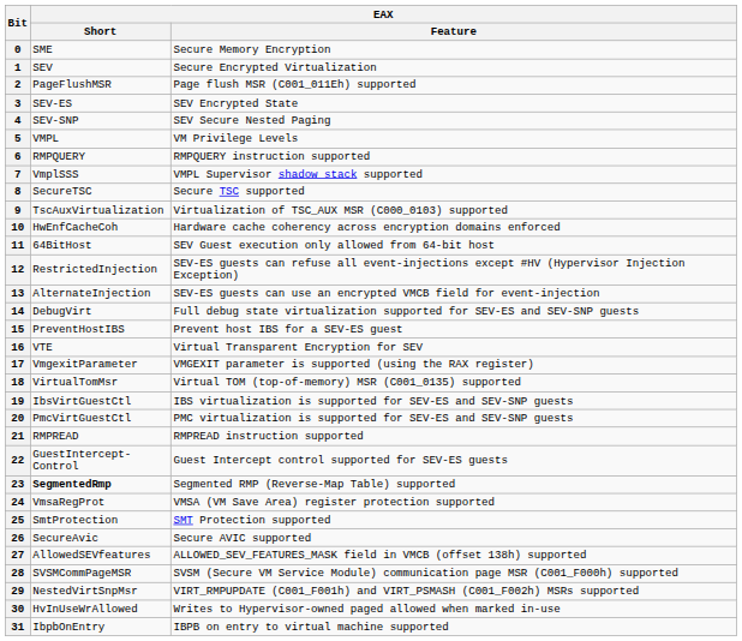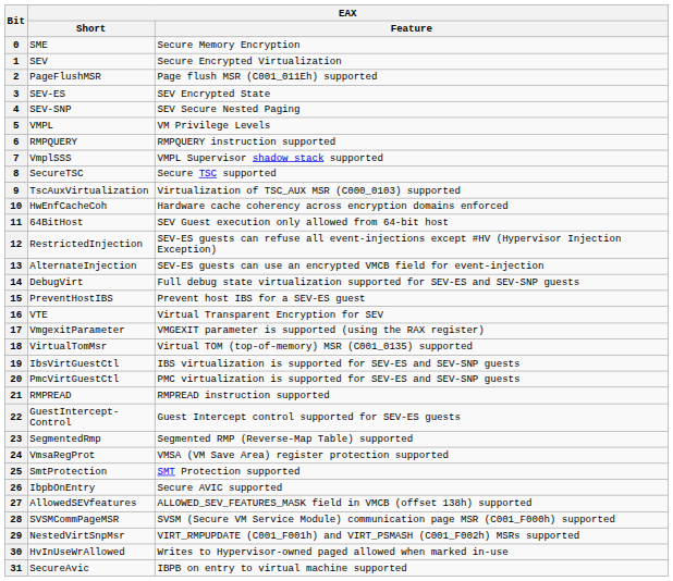23 | EAX / Short: bold -> normal
26 | EAX / Short: SecureAvic -> IbpbOnEntry
31 | EAX / Short: IbpbOnEntry -> SecureAvic
